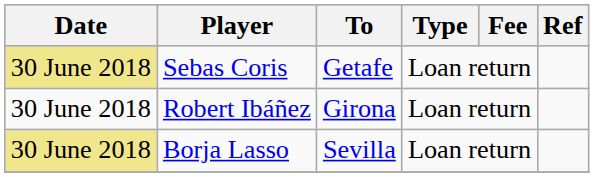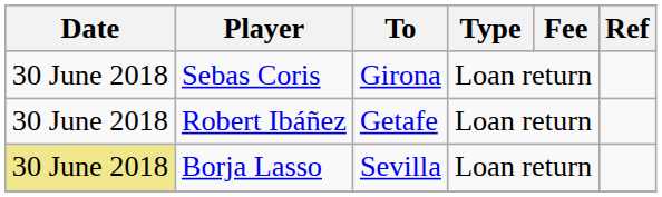Sebas Coris | Date: khaki background -> no background
Sebas Coris | To: Getafe -> Girona
Robert Ibáñez | To: Girona -> Getafe
